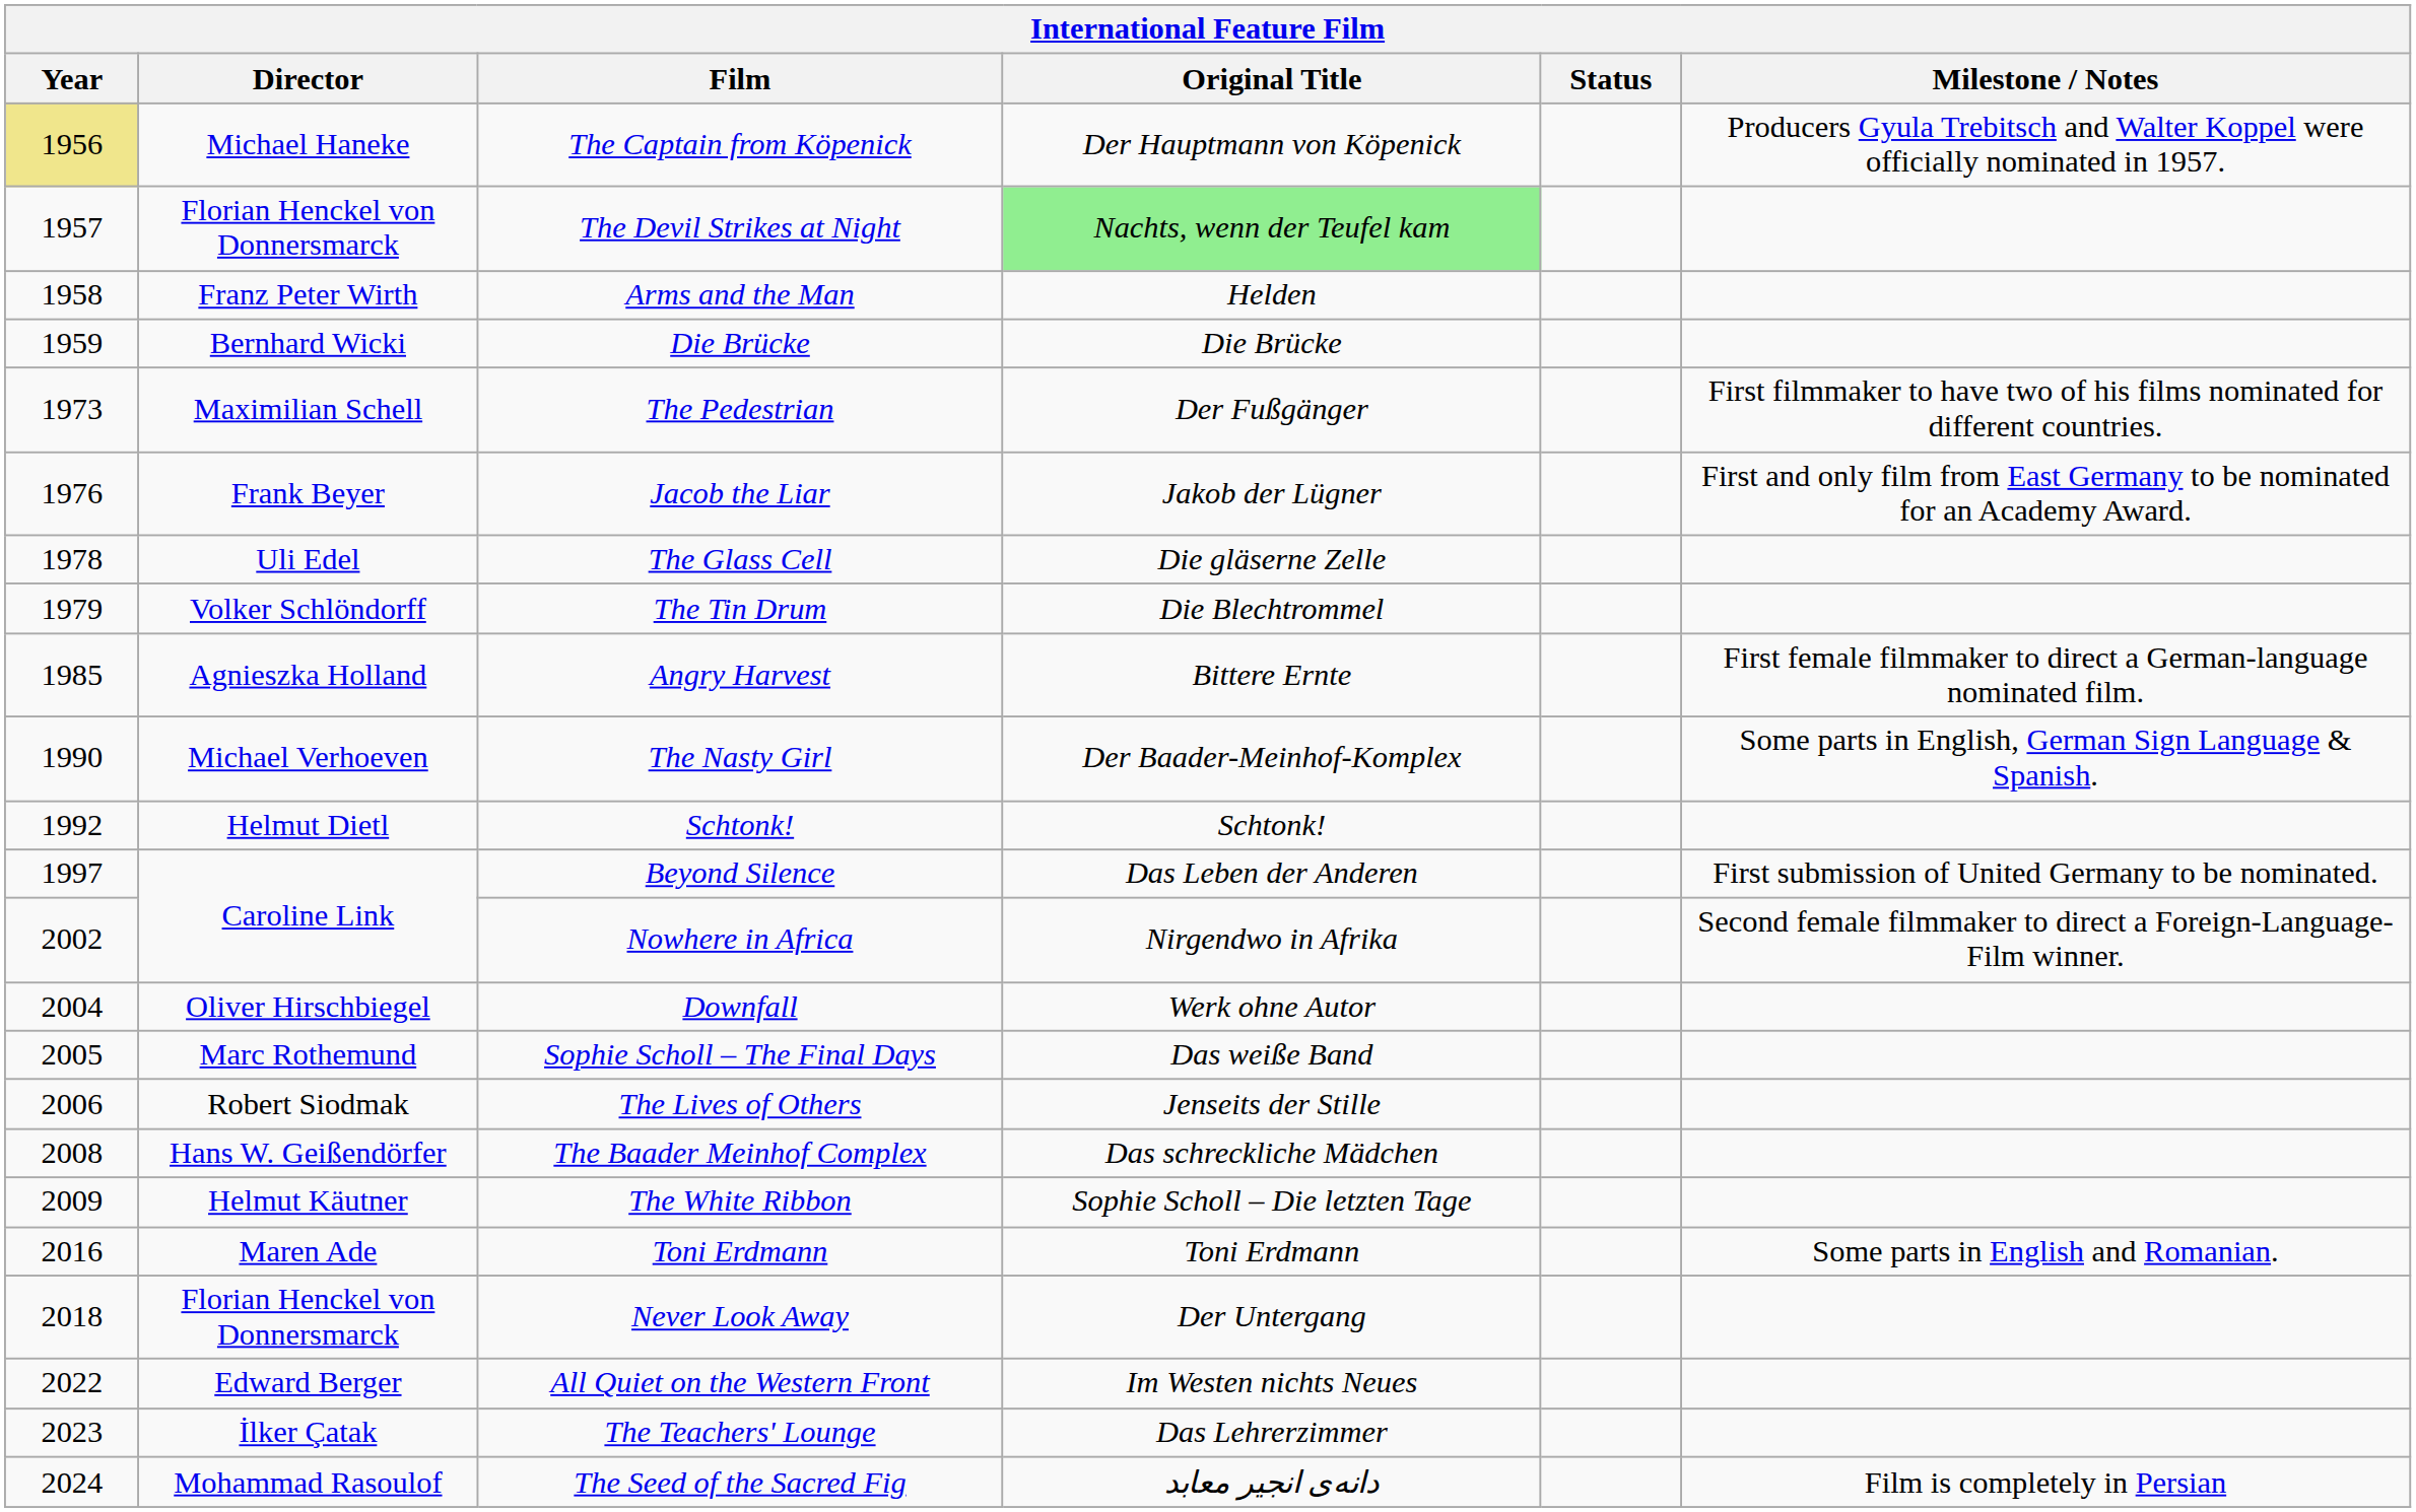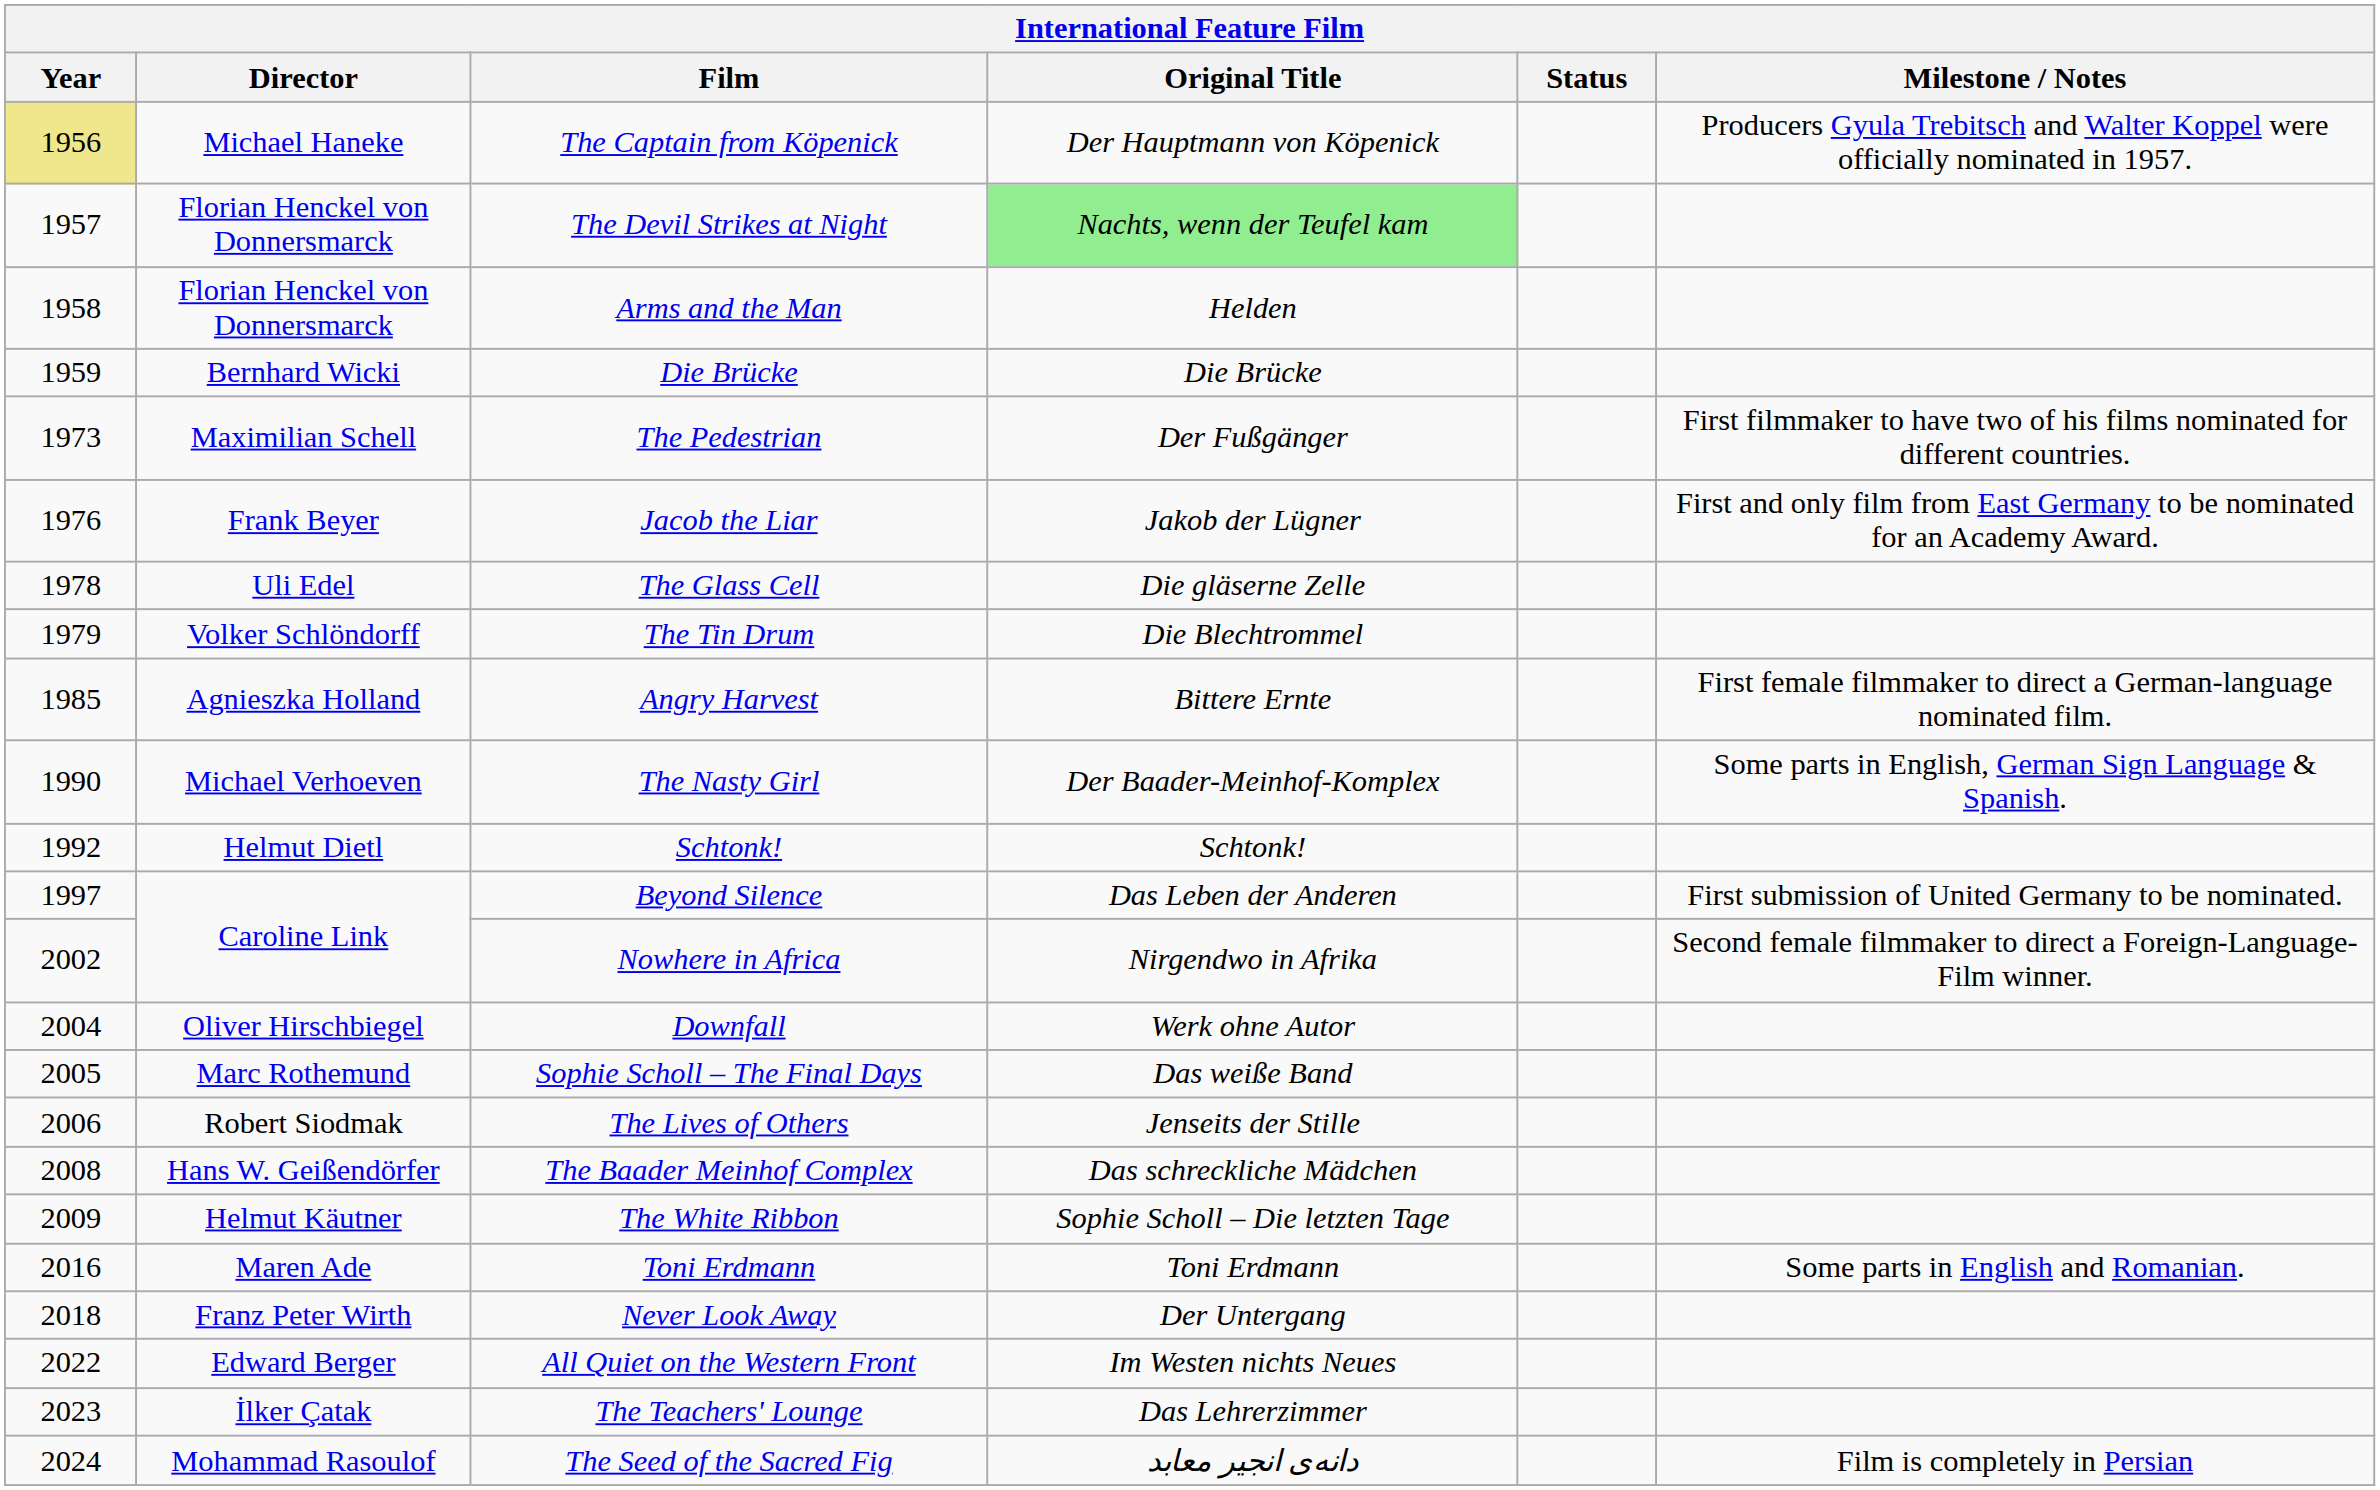Arms and the Man | Director: Franz Peter Wirth -> Florian Henckel von Donnersmarck
Never Look Away | Director: Florian Henckel von Donnersmarck -> Franz Peter Wirth
